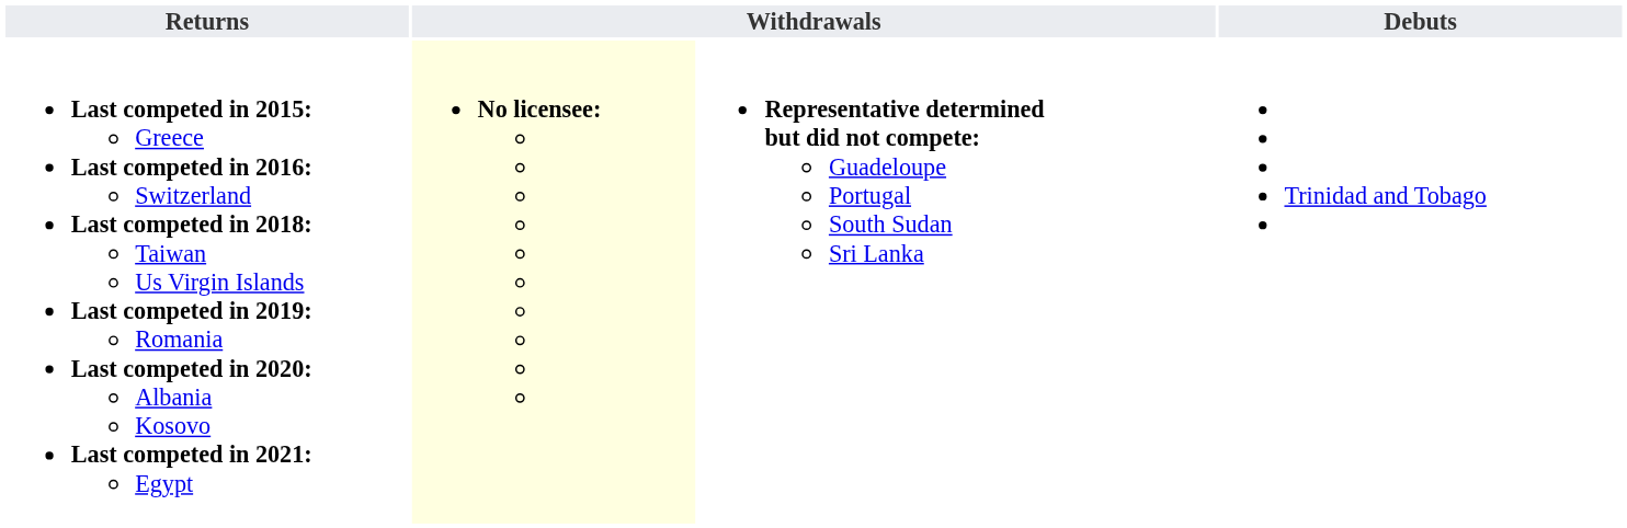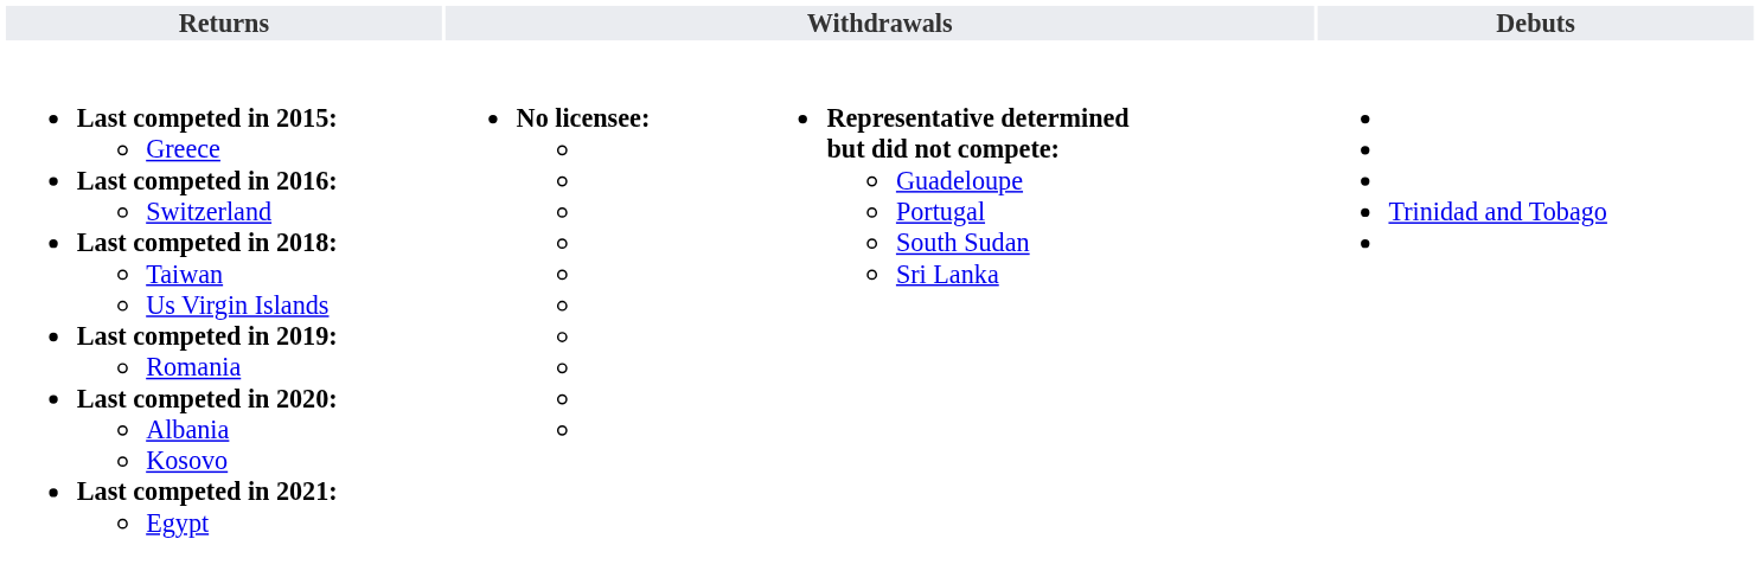row 2 | column 2: lightyellow background -> no background
